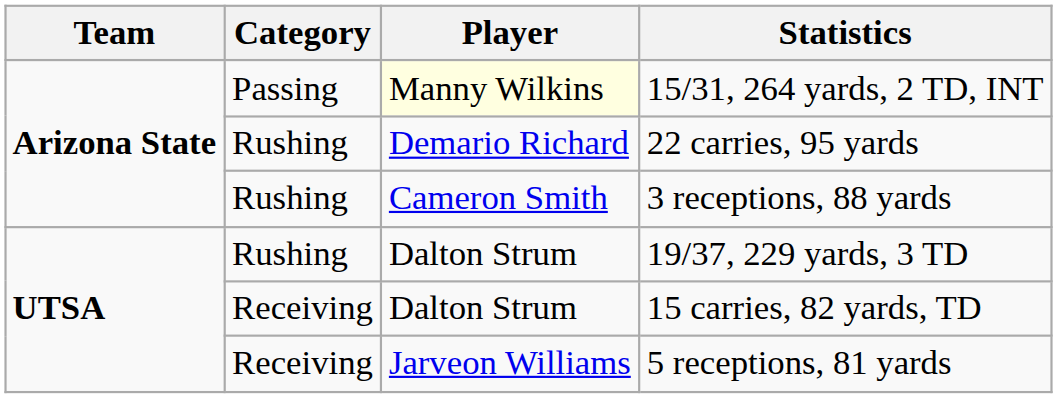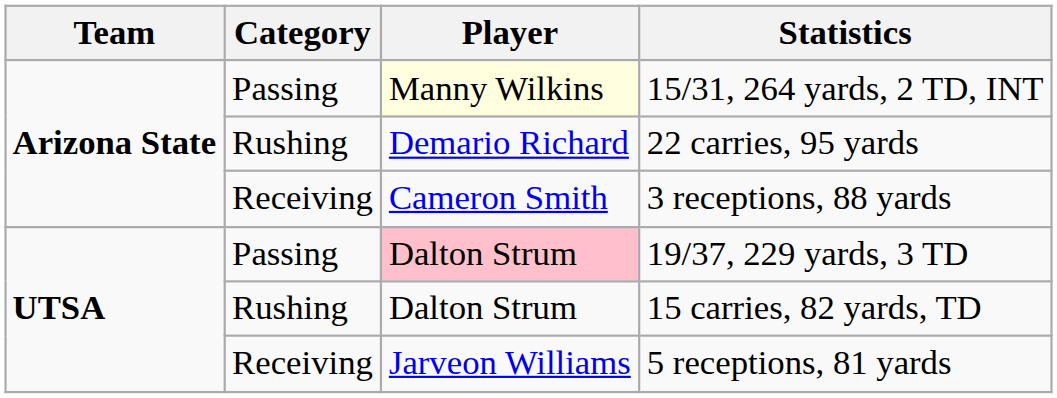3 receptions, 88 yards | Category: Rushing -> Receiving
19/37, 229 yards, 3 TD | Category: Rushing -> Passing
19/37, 229 yards, 3 TD | Player: no background -> pink background
15 carries, 82 yards, TD | Category: Receiving -> Rushing
